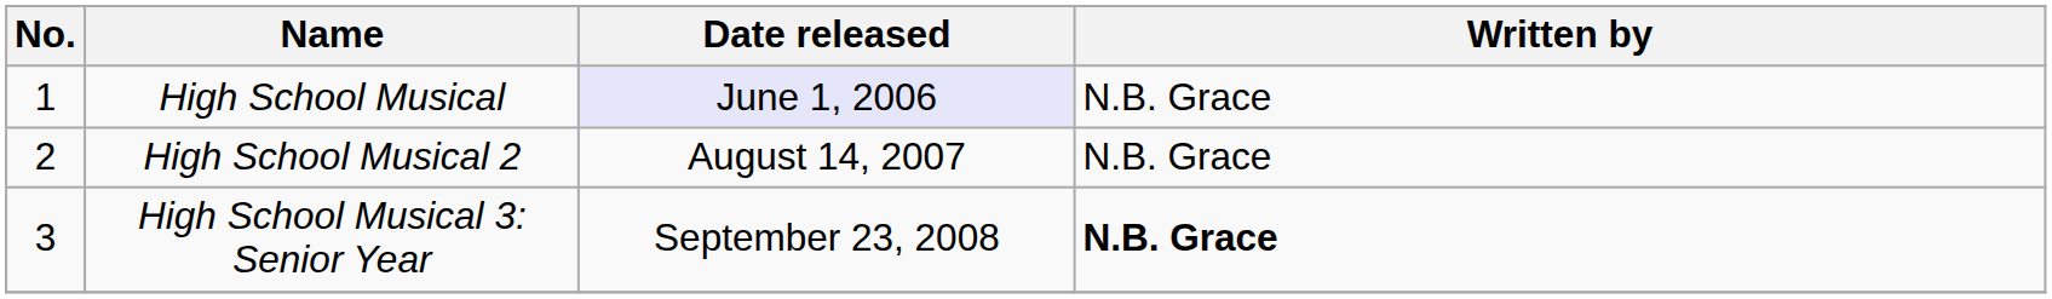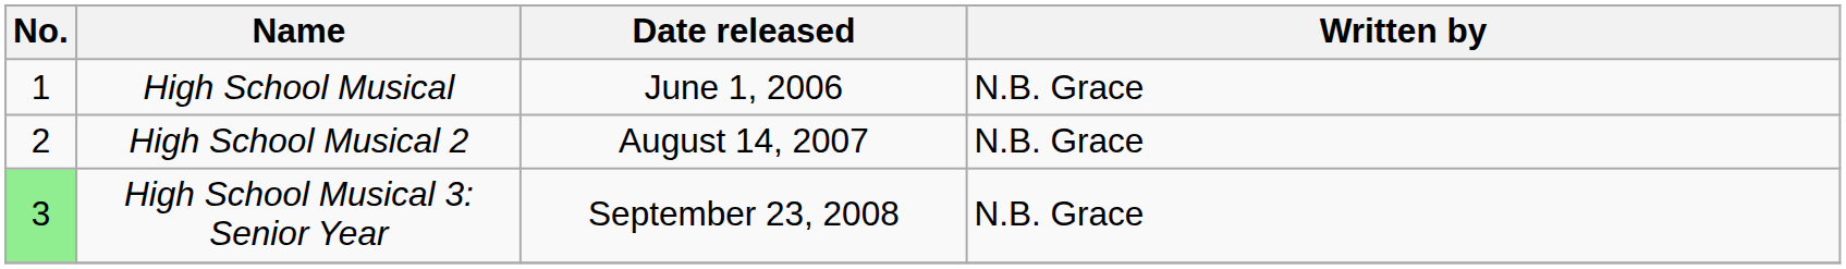High School Musical | Date released: lavender background -> no background
High School Musical 3: Senior Year | No.: no background -> lightgreen background
High School Musical 3: Senior Year | Written by: bold -> normal
